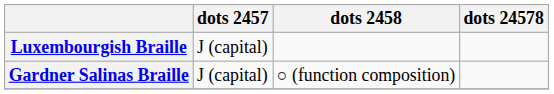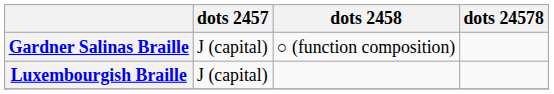rows swapped: Gardner Salinas Braille <-> Luxembourgish Braille
